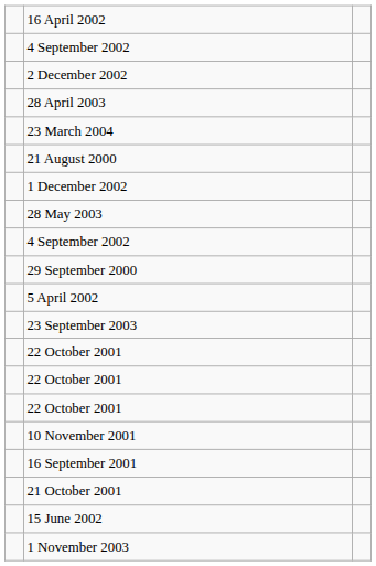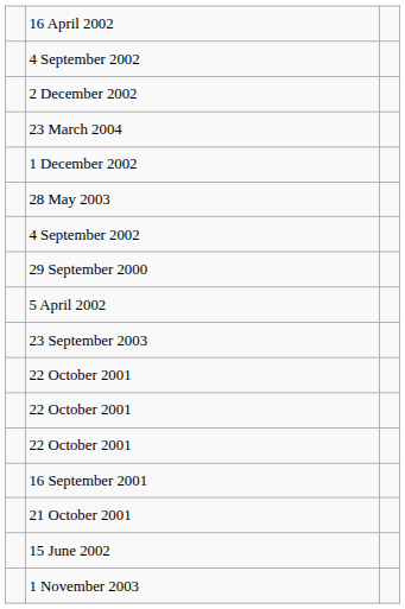- row: 28 April 2003
- row: 21 August 2000
- row: 10 November 2001
